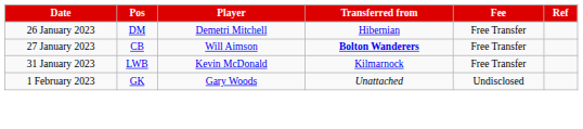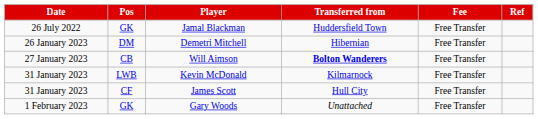+ row: 26 July 2022 | GK | Jamal Blackman | Huddersfield Town | Free Transfer
+ row: 31 January 2023 | CF | James Scott | Hull City | Free Transfer
Gary Woods | Fee: Undisclosed -> Free Transfer
